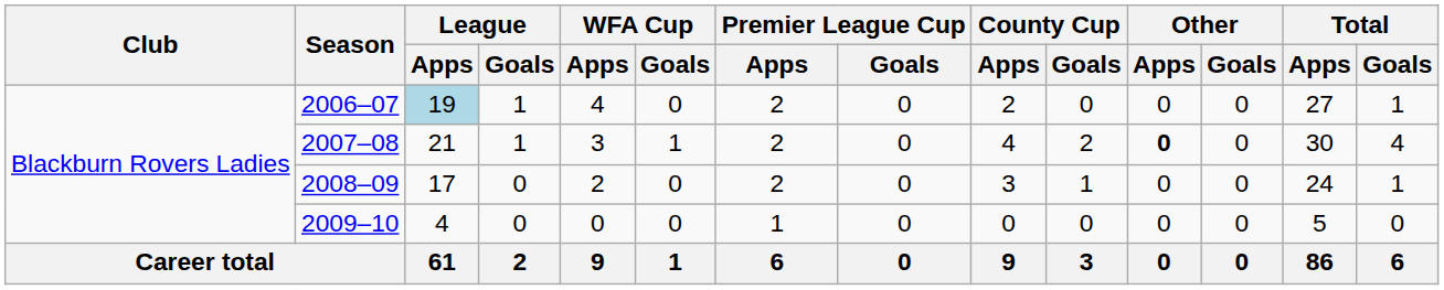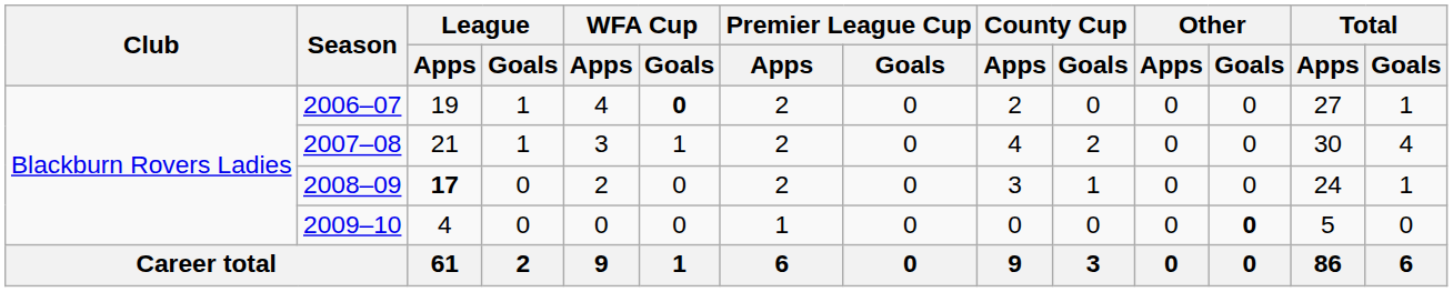2006–07 | League / Apps: lightblue background -> no background
2006–07 | WFA Cup / Goals: normal -> bold
2007–08 | Other / Apps: bold -> normal
2008–09 | League / Apps: normal -> bold
2009–10 | Other / Goals: normal -> bold
